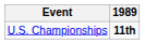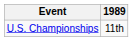U.S. Championships | 1989: bold -> normal
